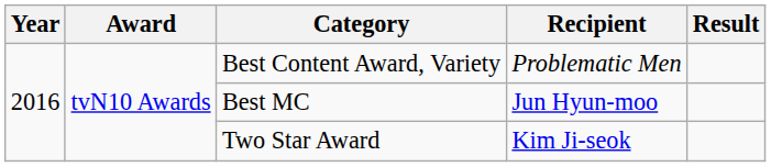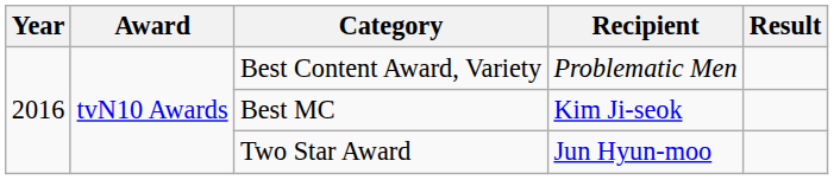Best MC | Recipient: Jun Hyun-moo -> Kim Ji-seok
Two Star Award | Recipient: Kim Ji-seok -> Jun Hyun-moo
